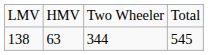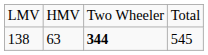138 | column 3: normal -> bold
